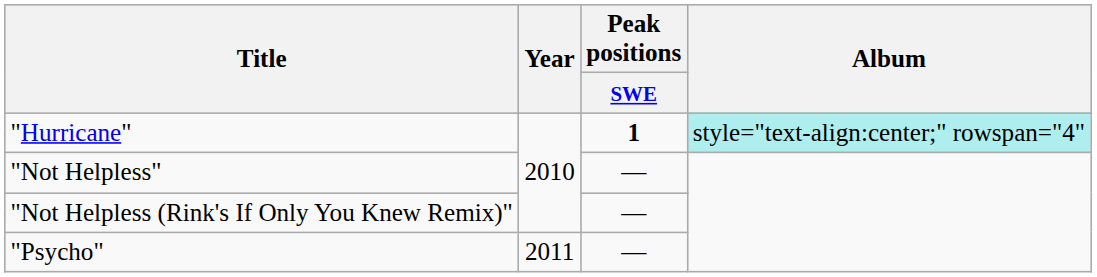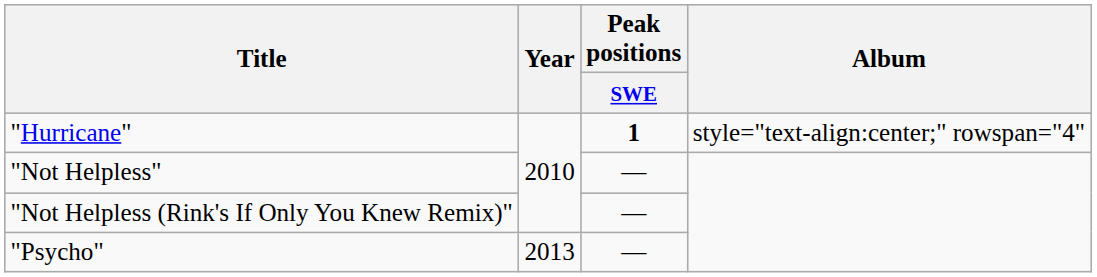"Hurricane" | Album: paleturquoise background -> no background
"Psycho" | Year: 2011 -> 2013
